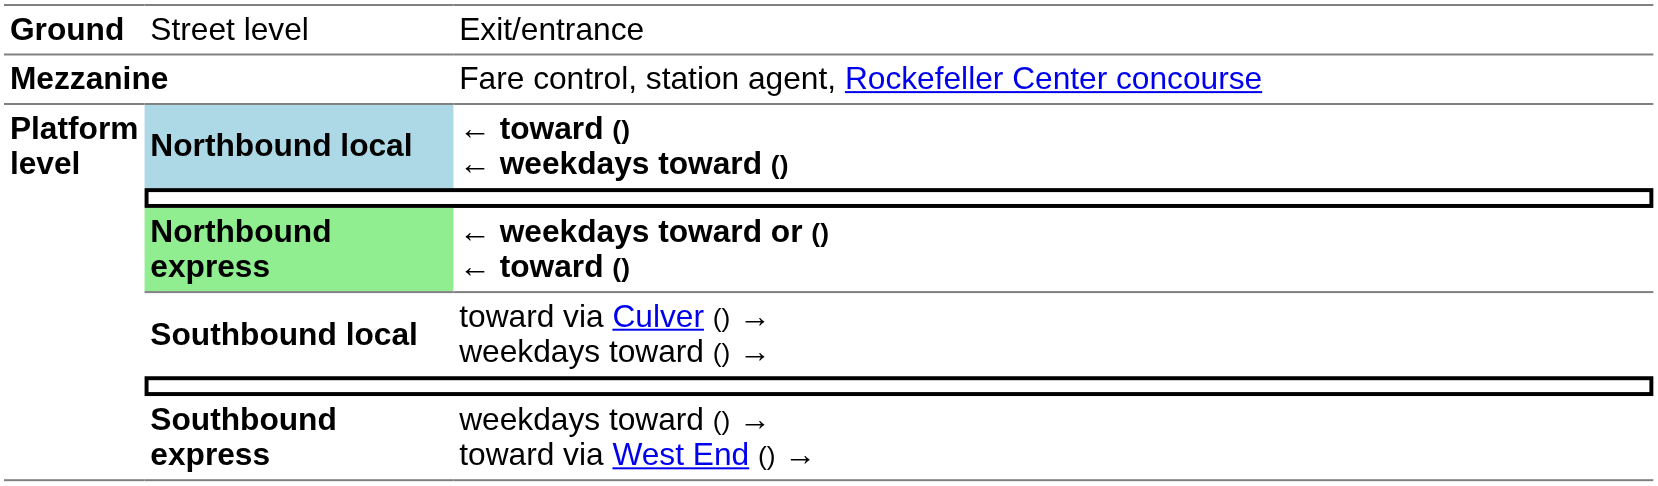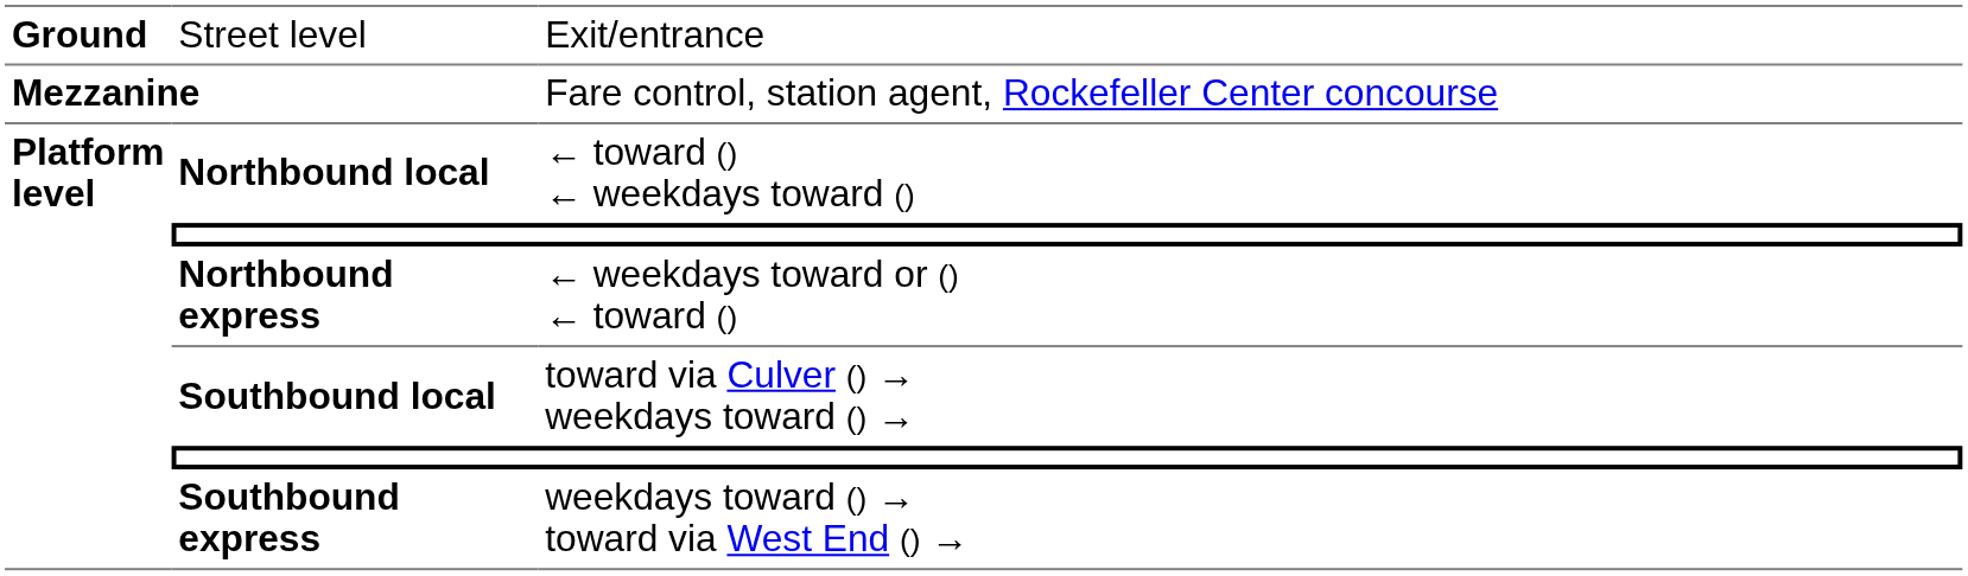Northbound local | column 2: lightblue background -> no background
Northbound local | column 3: bold -> normal
Northbound express | column 2: lightgreen background -> no background
Northbound express | column 3: bold -> normal
